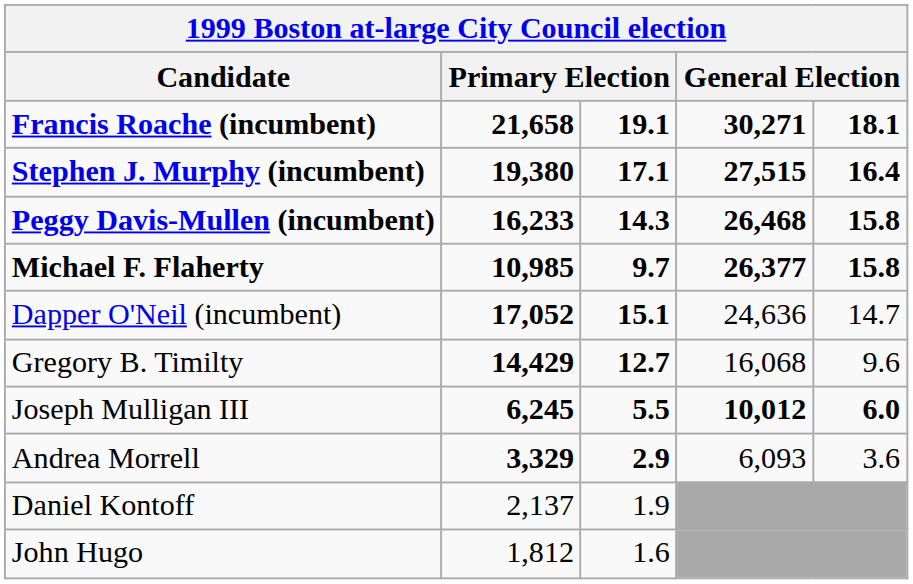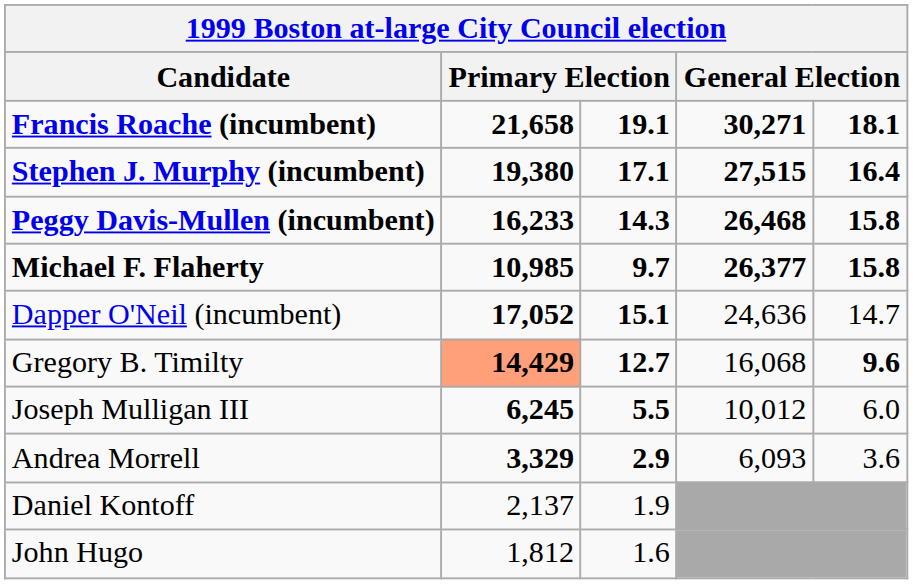Gregory B. Timilty | column 2: no background -> lightsalmon background
Gregory B. Timilty | column 5: normal -> bold
Joseph Mulligan III | column 4: bold -> normal
Joseph Mulligan III | column 5: bold -> normal
